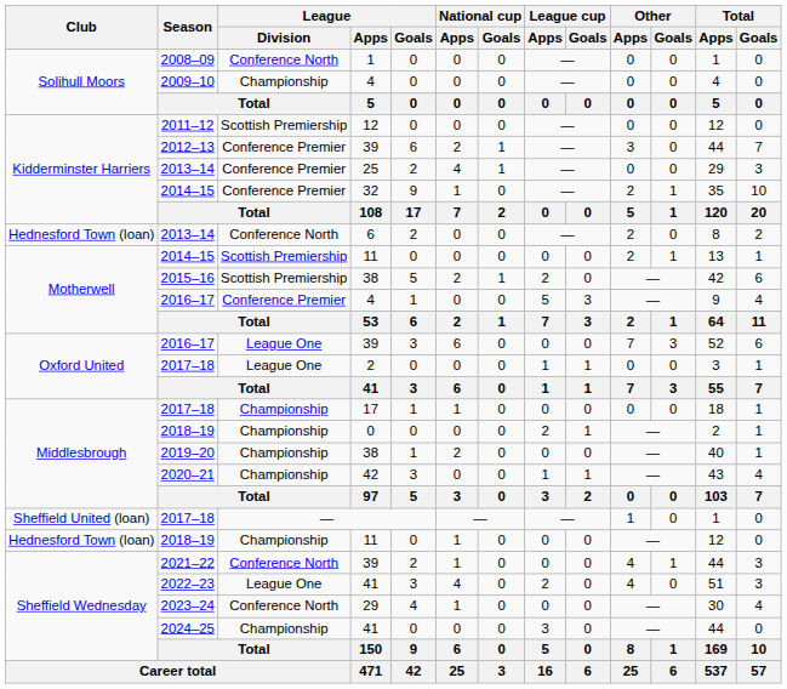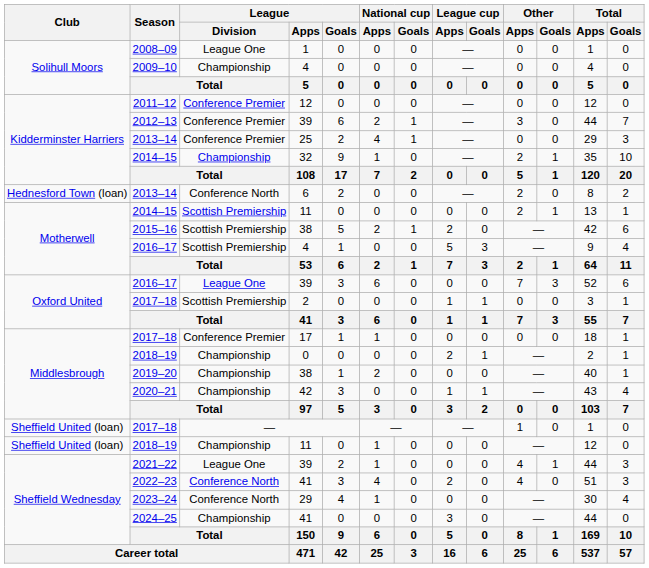2008–09 | League / Division: Conference North -> League One
2011–12 | League / Division: Scottish Premiership -> Conference Premier
2014–15 / 32 | League / Division: Conference Premier -> Championship
2016–17 / 4 | League / Division: Conference Premier -> Scottish Premiership
2017–18 / 2 | League / Division: League One -> Scottish Premiership
2017–18 / 17 | League / Division: Championship -> Conference Premier
2018–19 / 11 | Club: Hednesford Town (loan) -> Sheffield United (loan)
2021–22 | League / Division: Conference North -> League One
2022–23 | League / Division: League One -> Conference North
